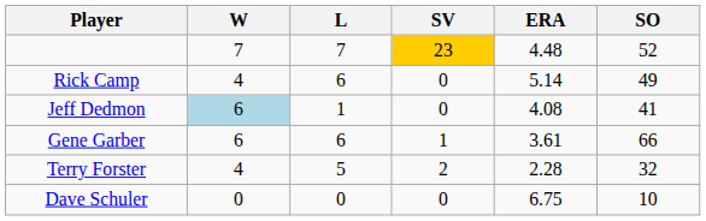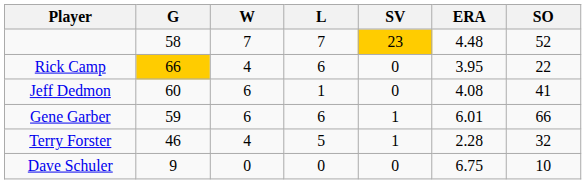+ column: G | 58 | 66 | 60 | 59 | 46 | 9
Rick Camp | ERA: 5.14 -> 3.95
Rick Camp | SO: 49 -> 22
Jeff Dedmon | W: lightblue background -> no background
Gene Garber | ERA: 3.61 -> 6.01
Terry Forster | SV: 2 -> 1
